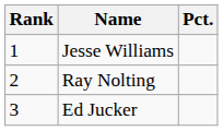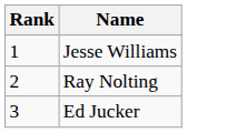- column: Pct.
